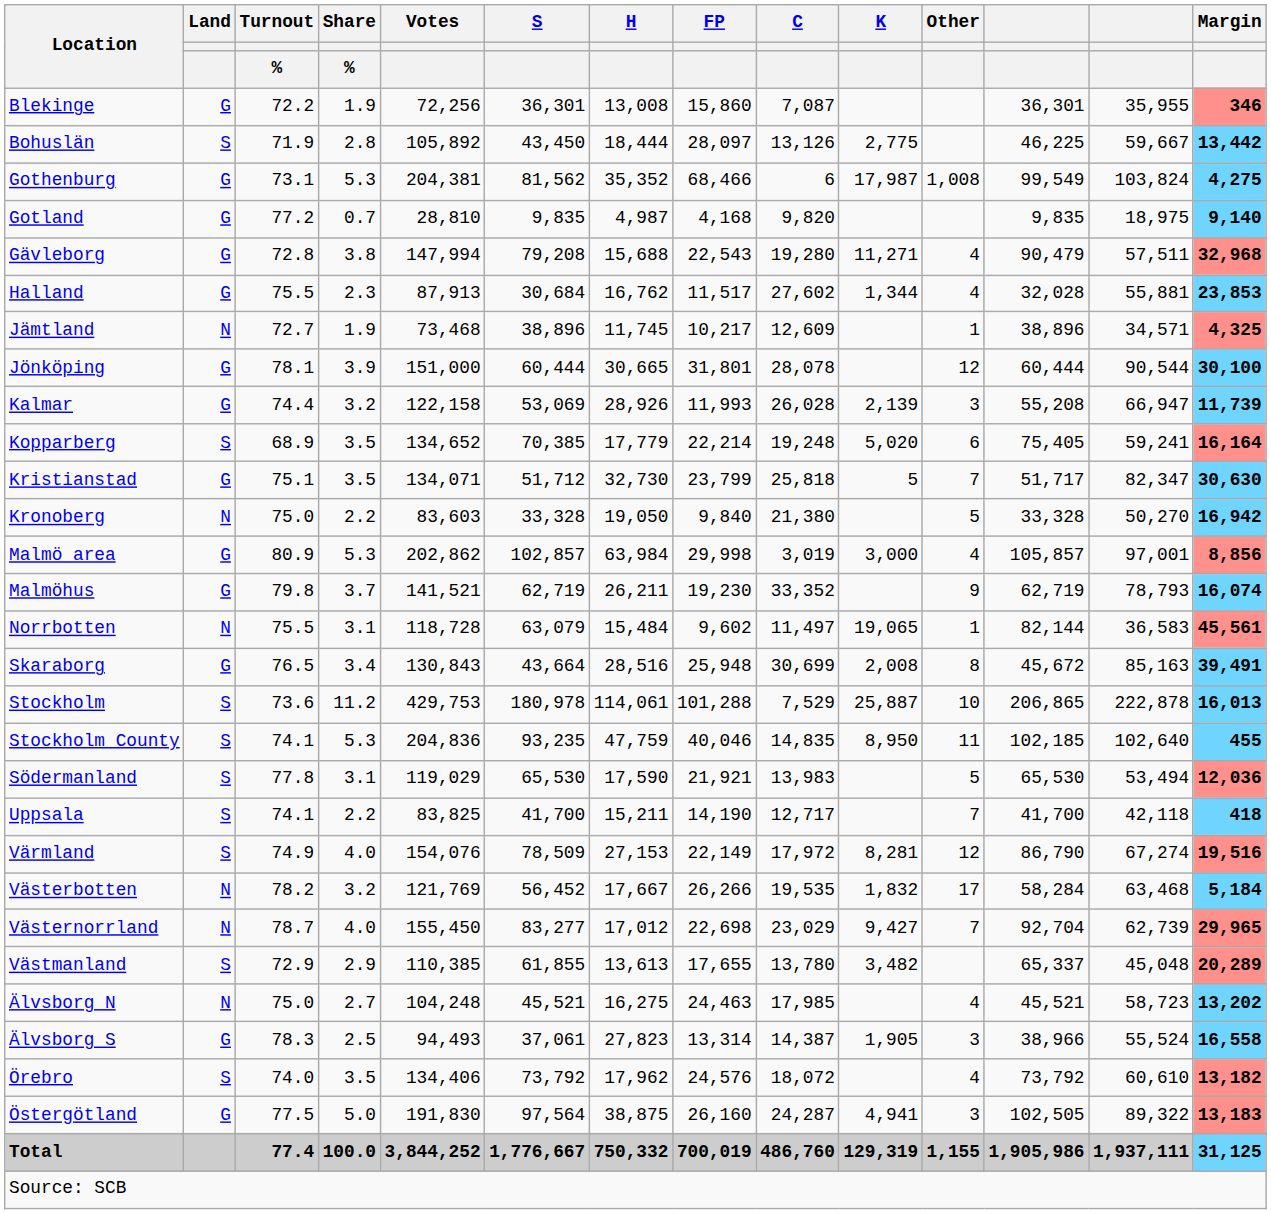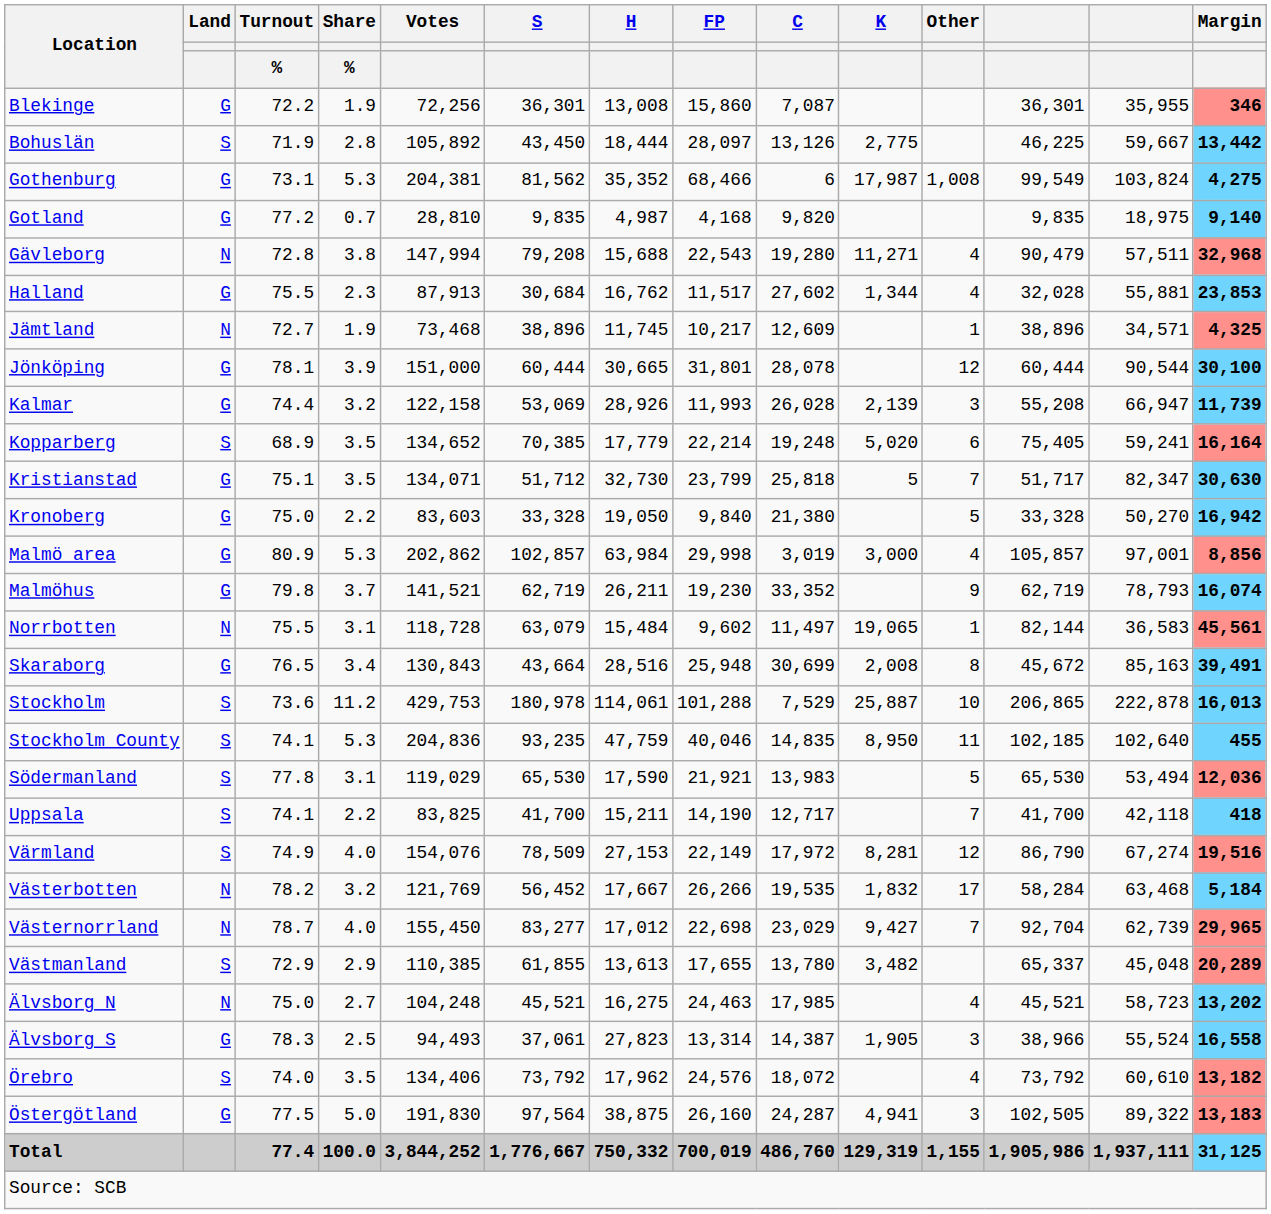Gävleborg | Land: G -> N
Kronoberg | Land: N -> G
